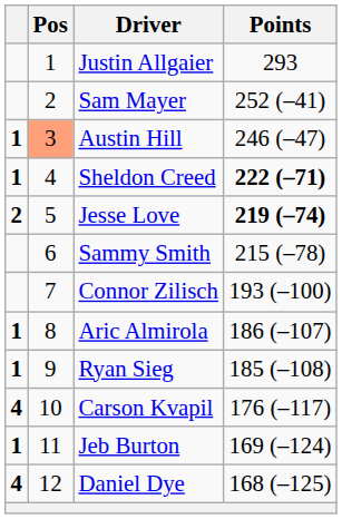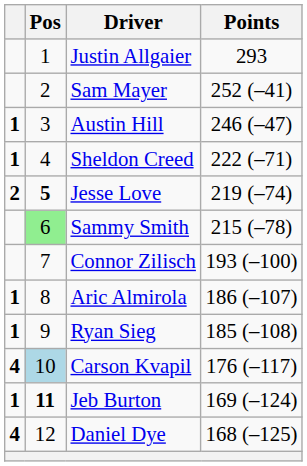Austin Hill | Pos: lightsalmon background -> no background
Sheldon Creed | Points: bold -> normal
Jesse Love | Pos: normal -> bold
Jesse Love | Points: bold -> normal
Sammy Smith | Pos: no background -> lightgreen background
Carson Kvapil | Pos: no background -> lightblue background
Jeb Burton | Pos: normal -> bold
